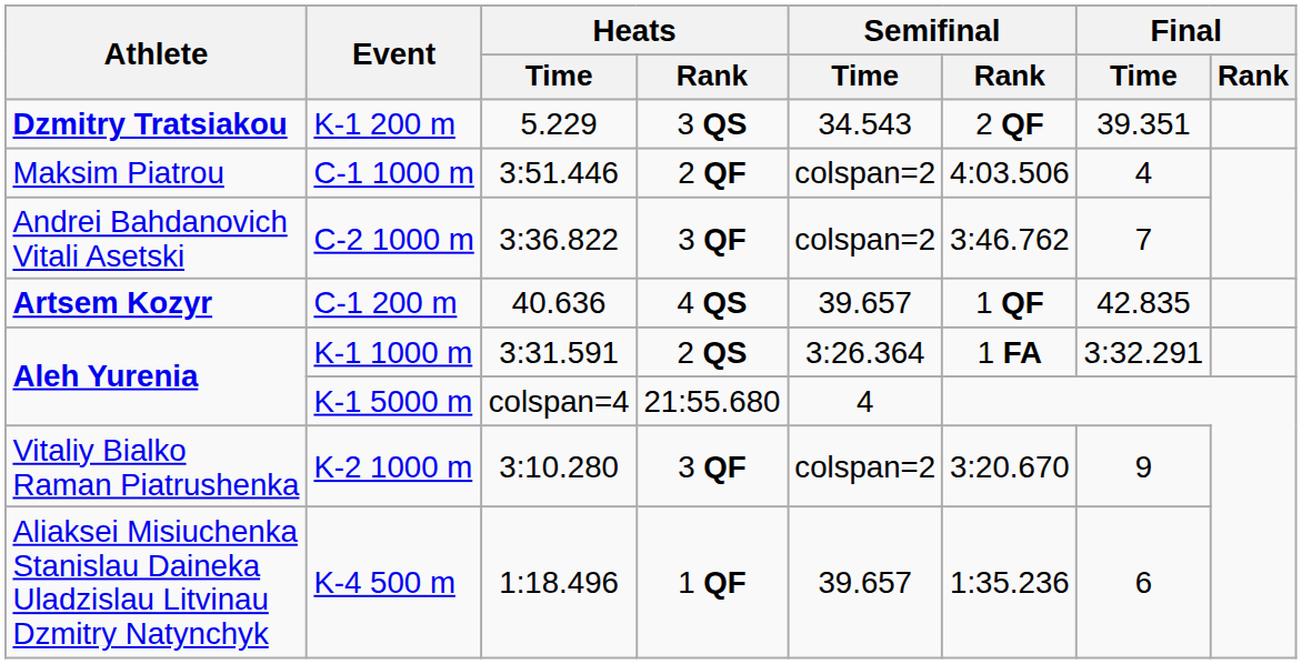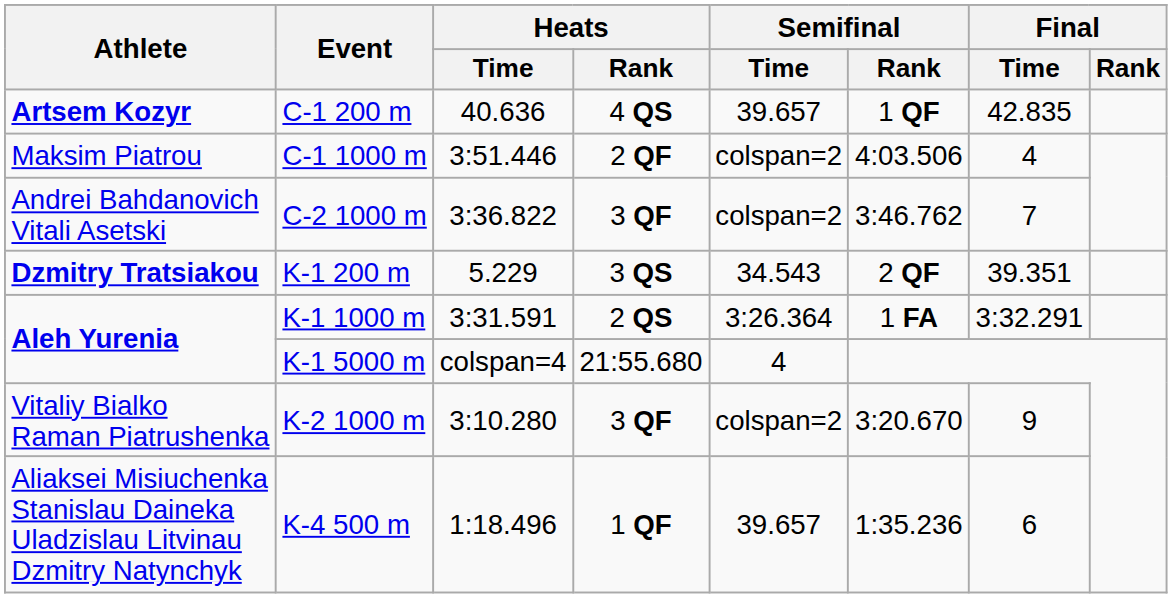rows swapped: C-1 200 m <-> K-1 200 m
